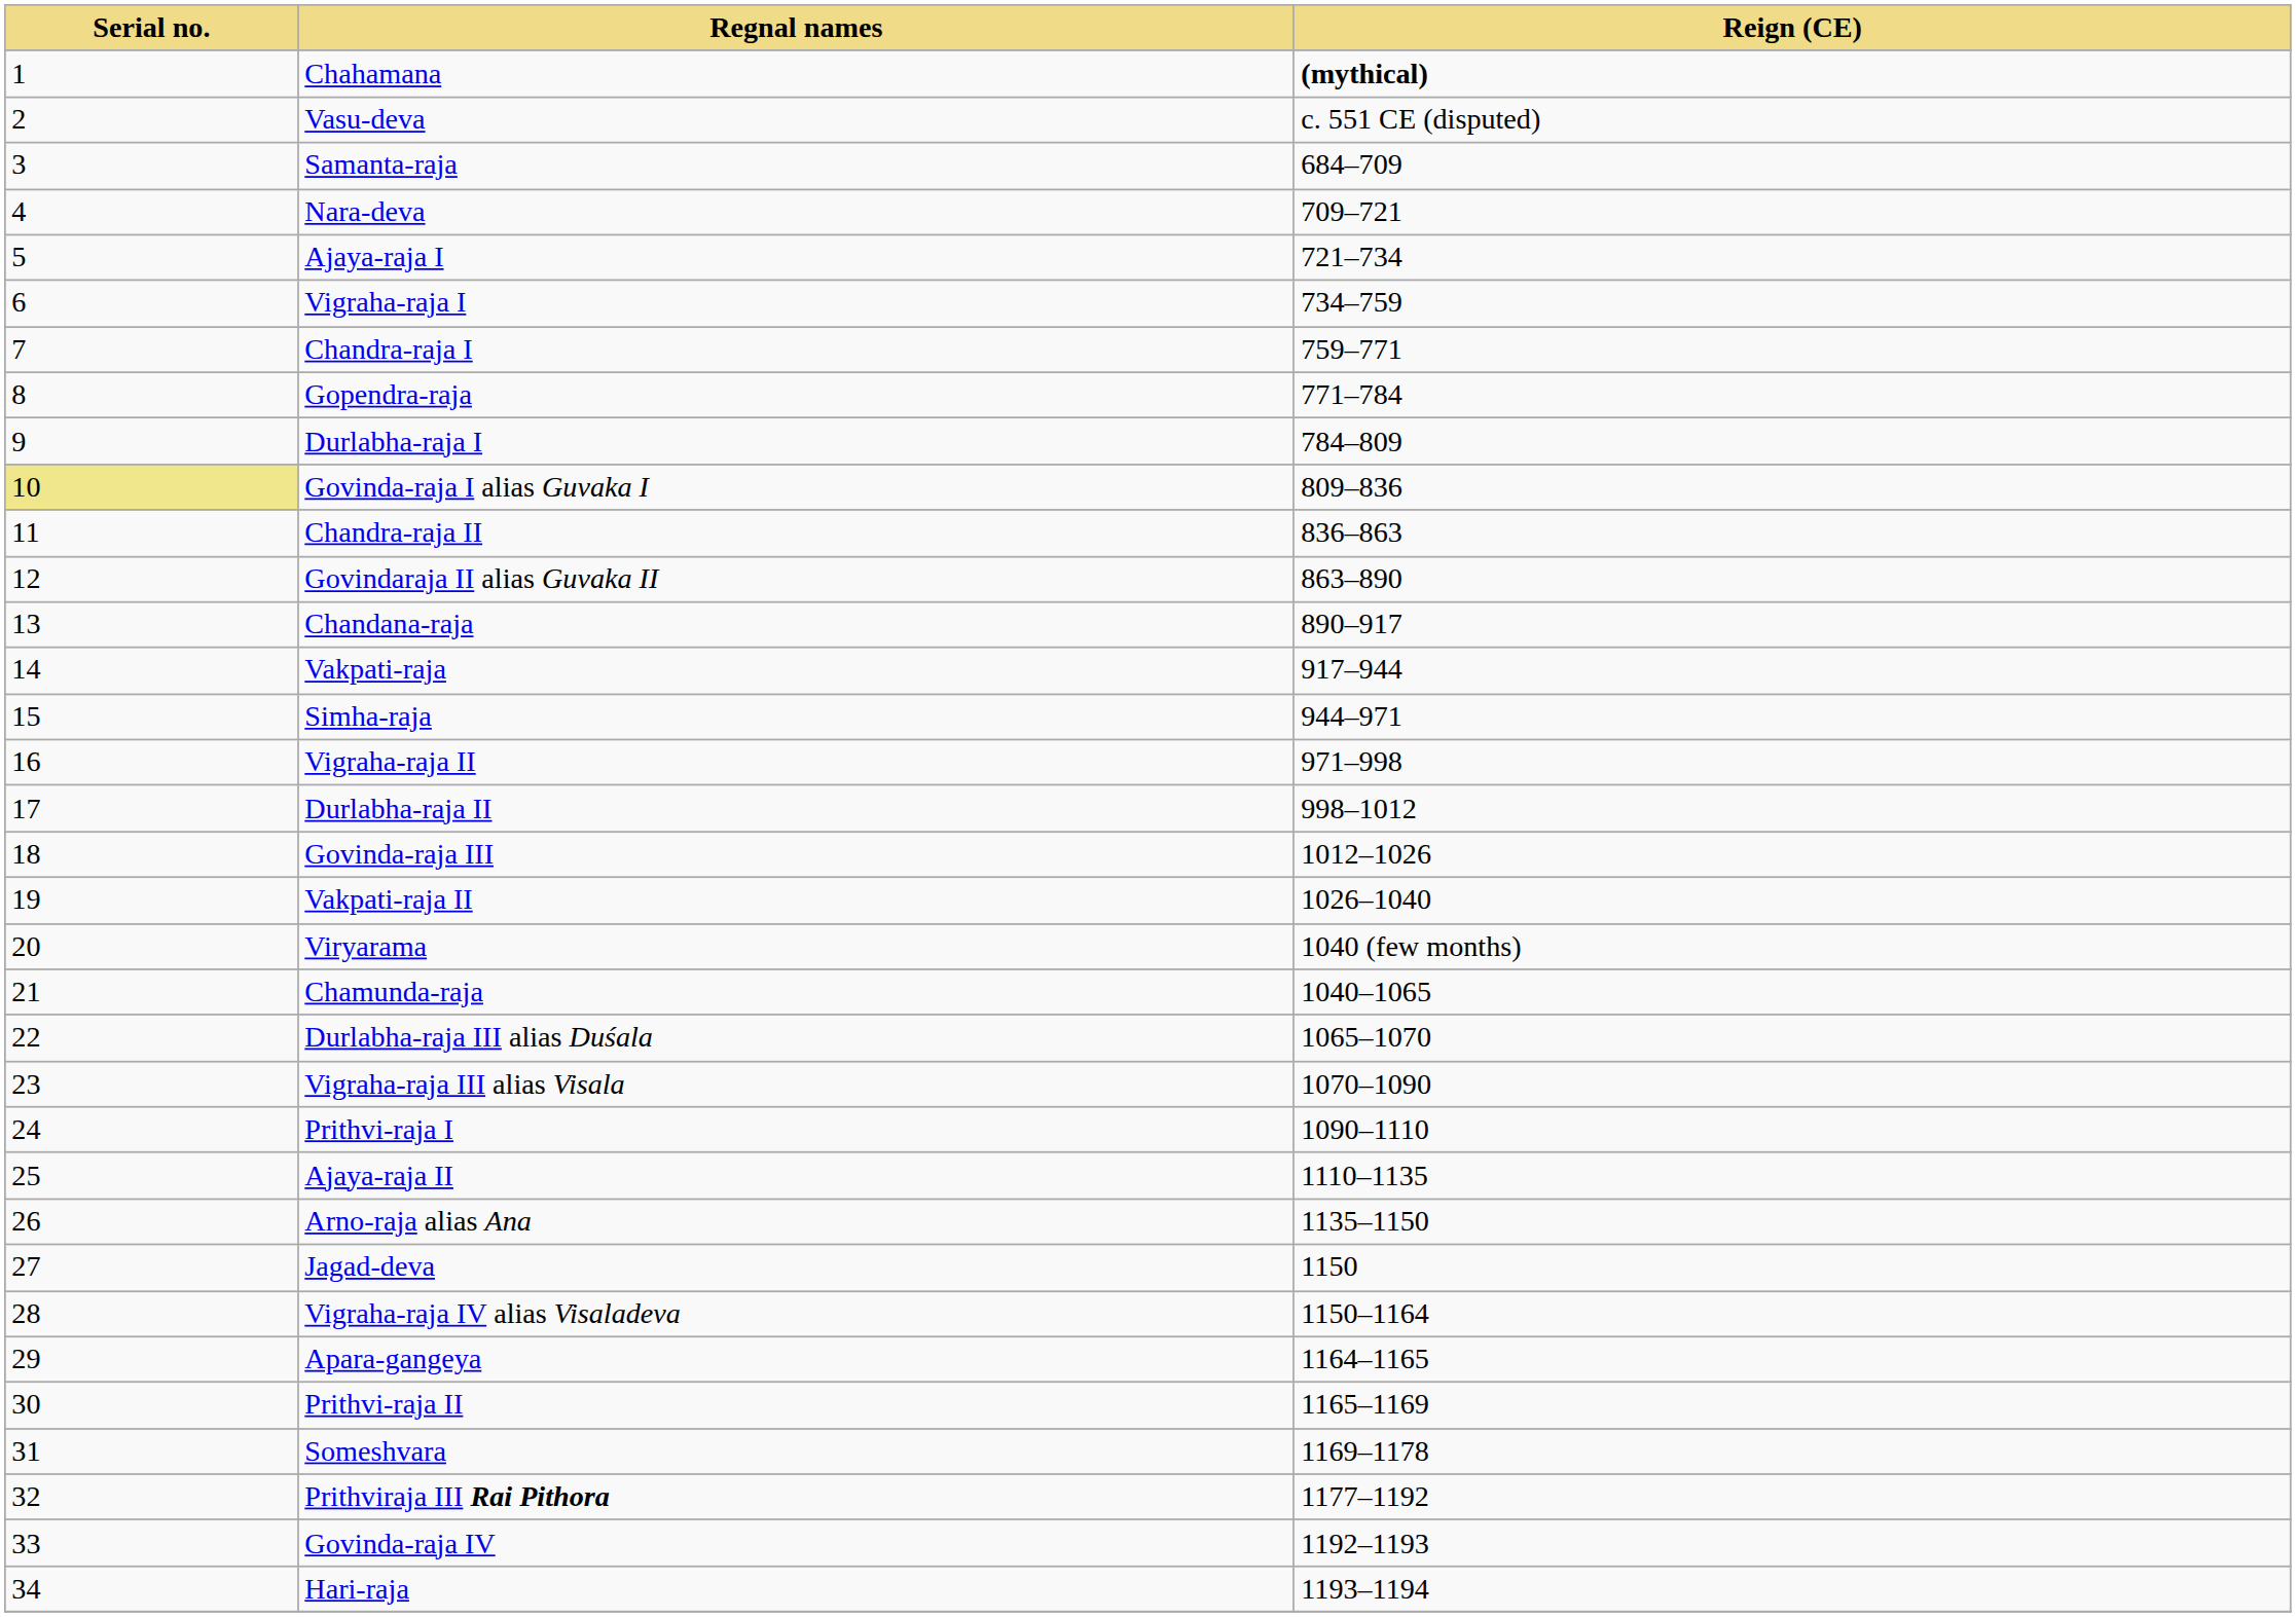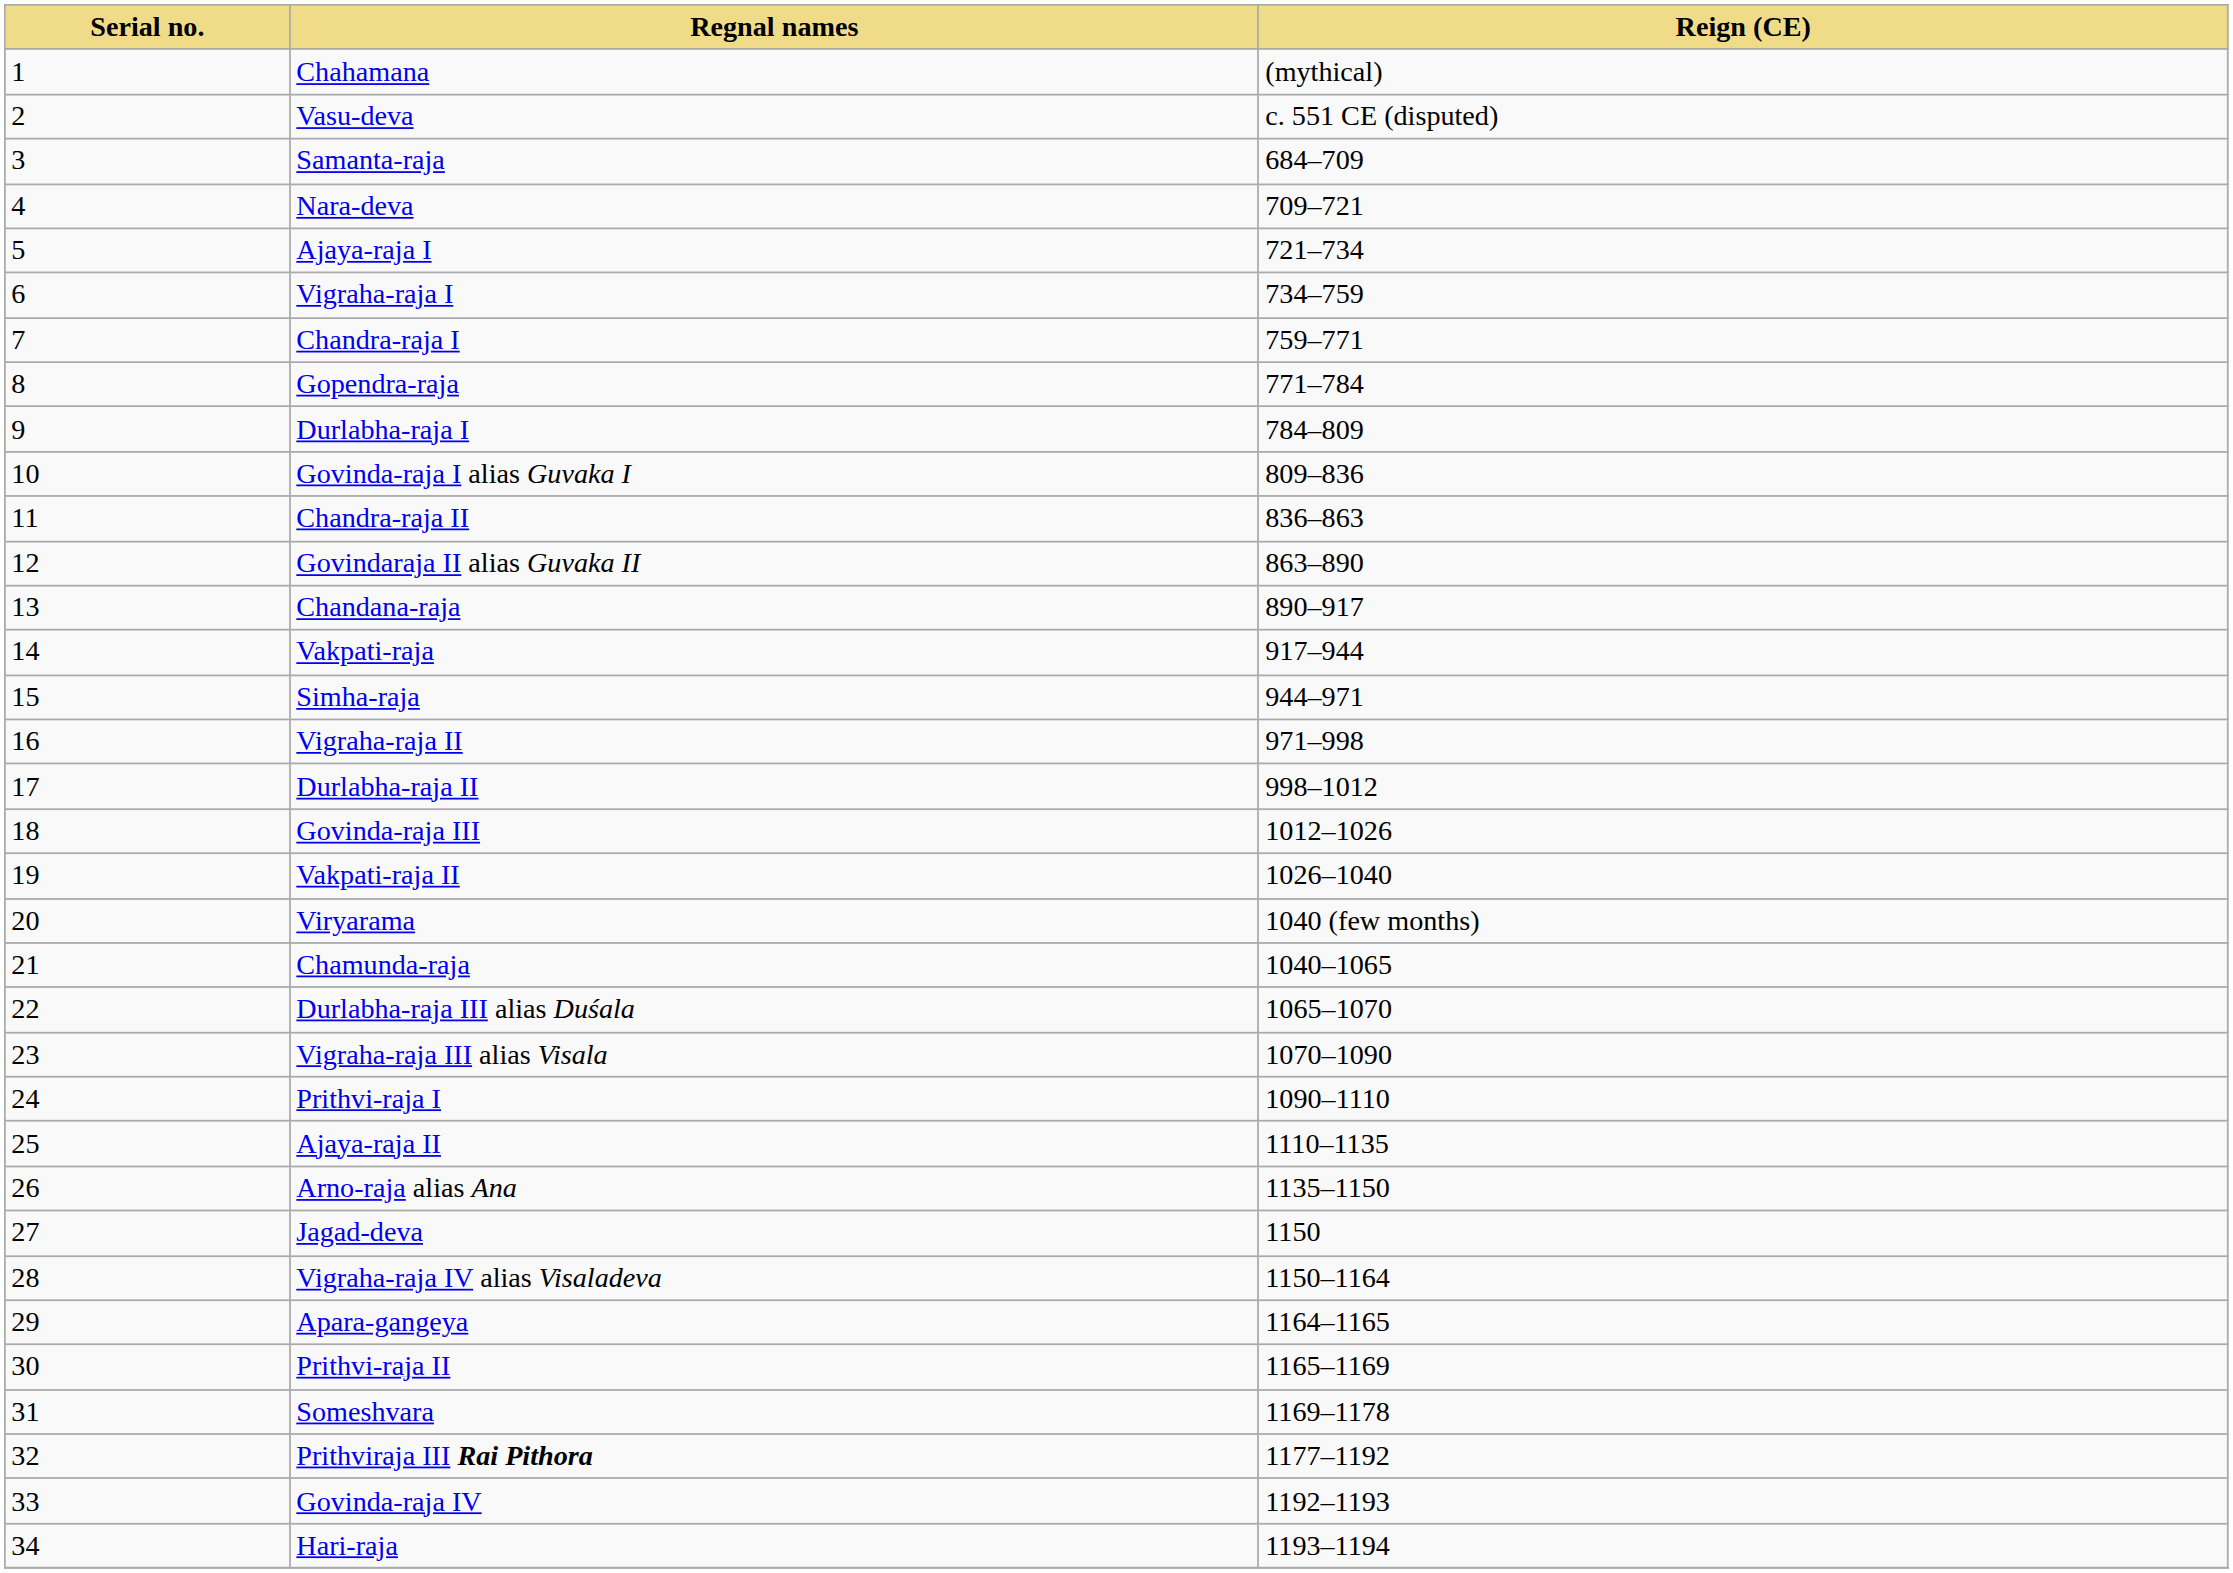Chahamana | Reign (CE): bold -> normal
Govinda-raja I alias Guvaka I | Serial no.: khaki background -> no background
